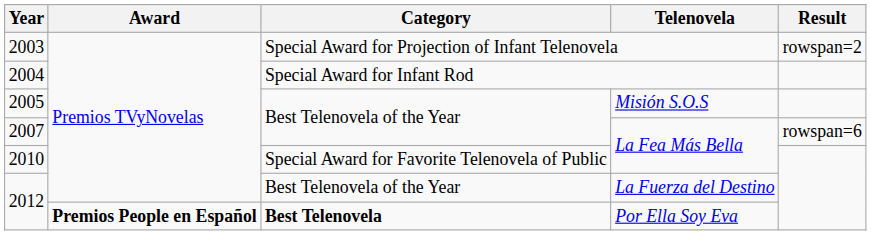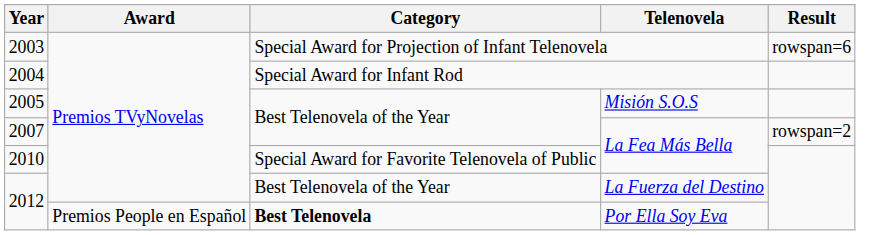2003 | Result: rowspan=2 -> rowspan=6
2007 | Result: rowspan=6 -> rowspan=2
2012 / Por Ella Soy Eva | Award: bold -> normal
